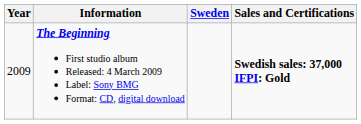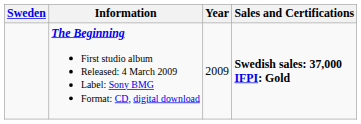columns swapped: Year <-> Sweden
